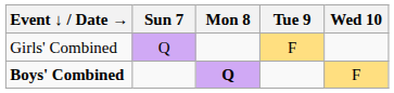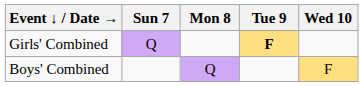row 2 | Tue 9: normal -> bold
row 3 | Event ↓ / Date →: bold -> normal
row 3 | Mon 8: bold -> normal
